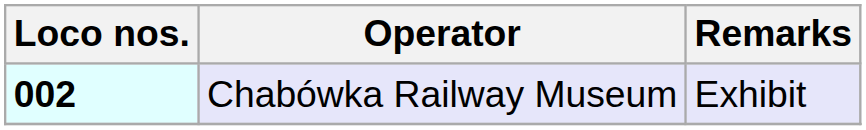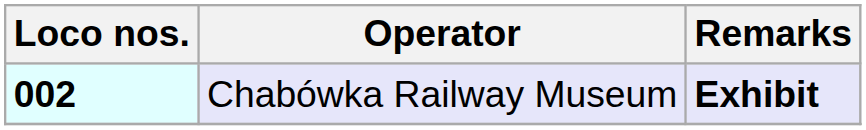Chabówka Railway Museum | Remarks: normal -> bold
